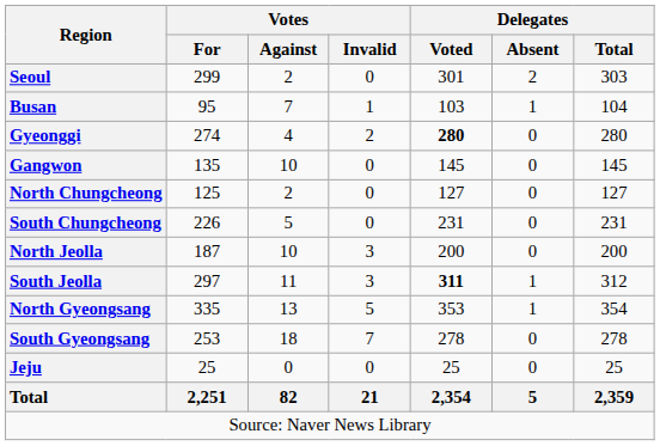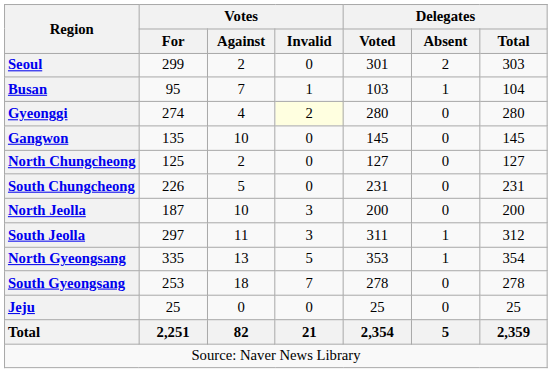Gyeonggi | Votes / Invalid: no background -> lightyellow background
Gyeonggi | Delegates / Voted: bold -> normal
South Jeolla | Delegates / Voted: bold -> normal
